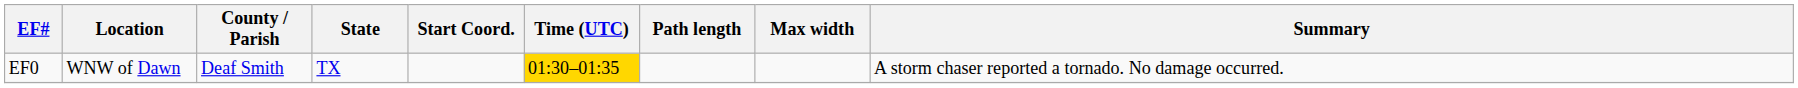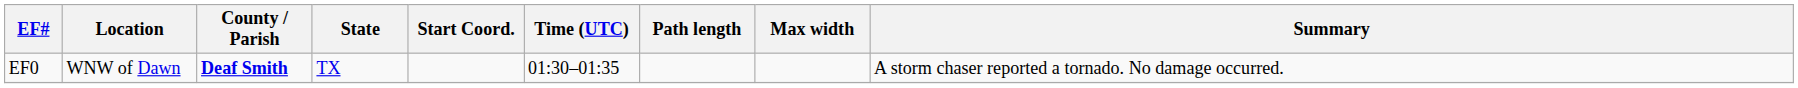EF0 | County / Parish: normal -> bold
EF0 | Time (UTC): gold background -> no background
